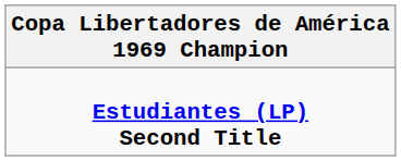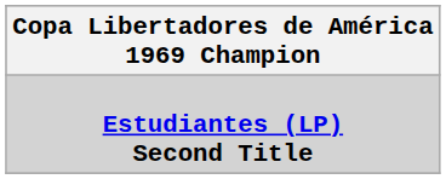row 2 | column 1: no background -> lightgrey background
